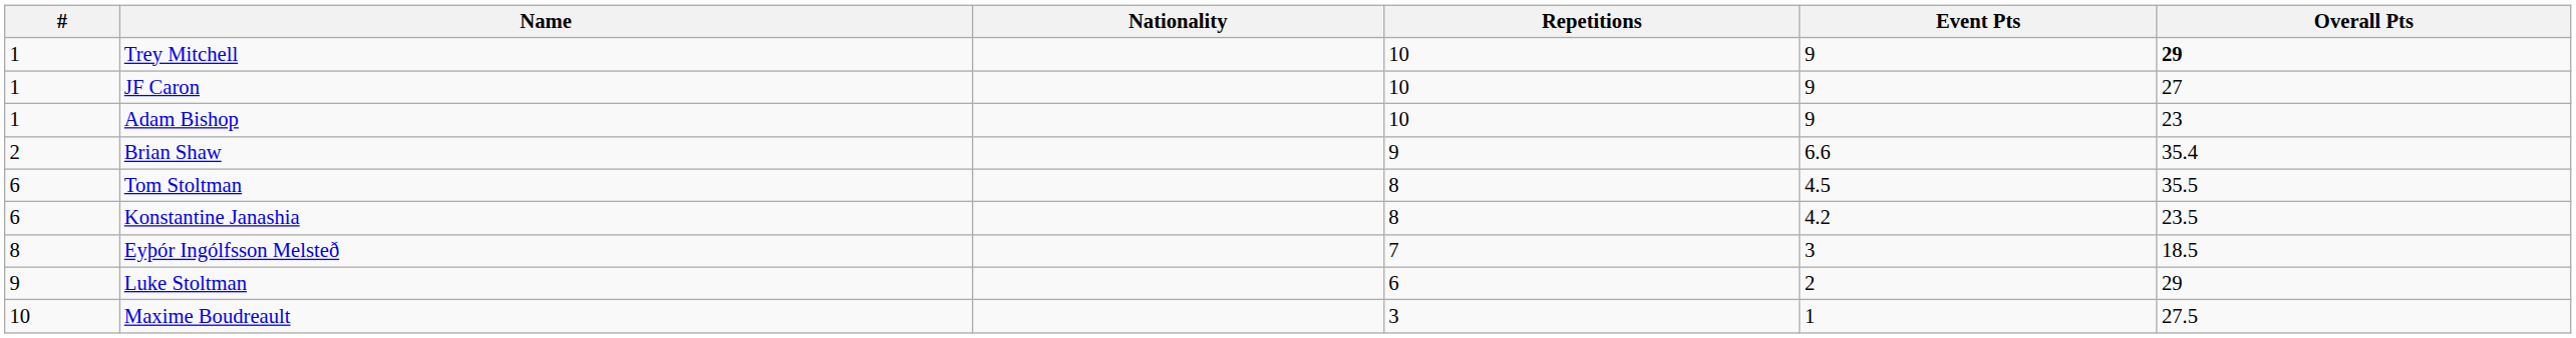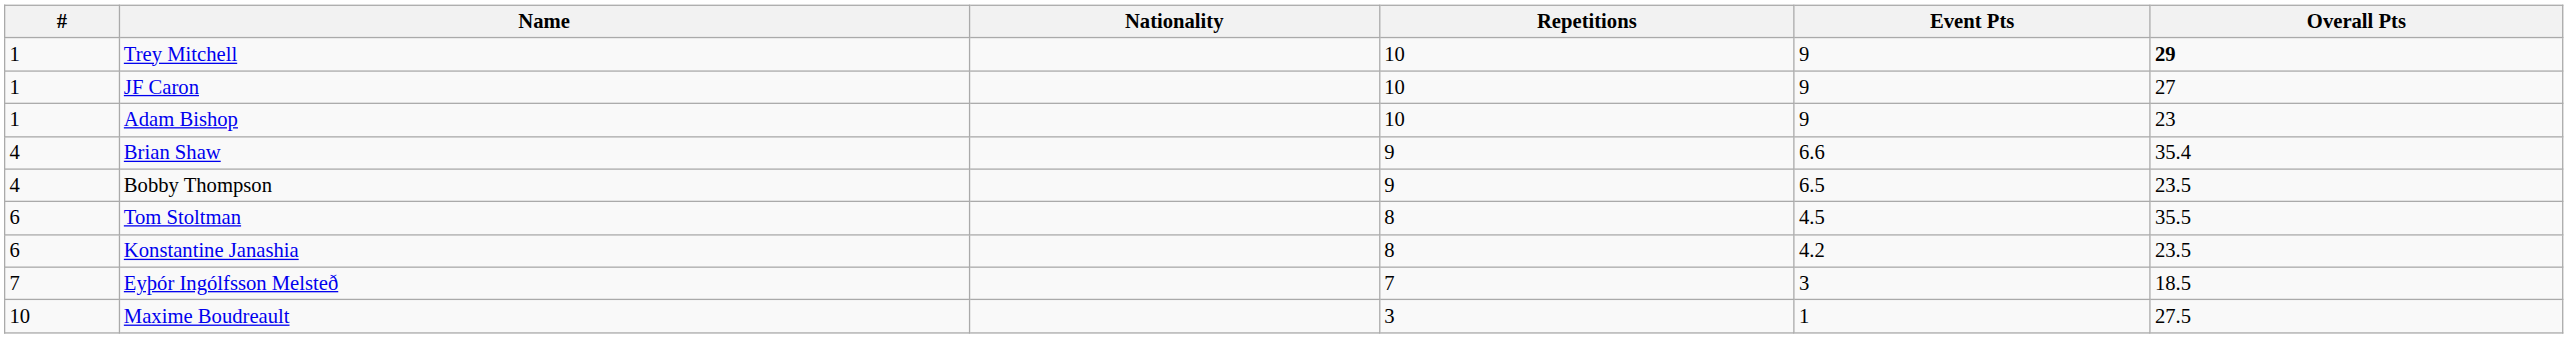Brian Shaw | #: 2 -> 4
+ row: 4 | Bobby Thompson | 9 | 6.5 | 23.5
Eyþór Ingólfsson Melsteð | #: 8 -> 7
- row: 9 | Luke Stoltman | 6 | 2 | 29
